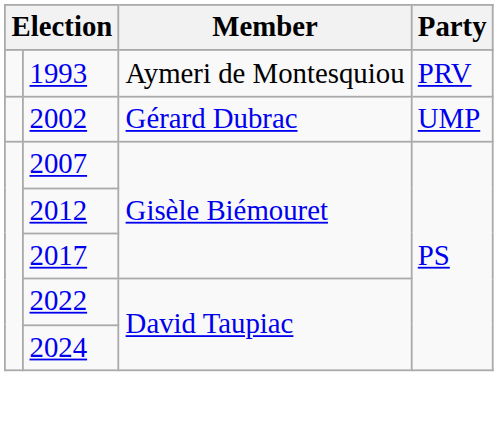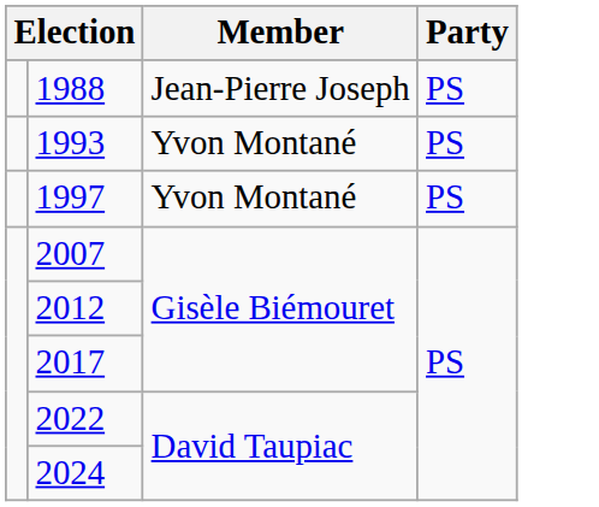+ row: 1988 | Jean-Pierre Joseph | PS
1993 | Member: Aymeri de Montesquiou -> Yvon Montané
1993 | Party: PRV -> PS
+ row: 1997 | Yvon Montané | PS
- row: 2002 | Gérard Dubrac | UMP
